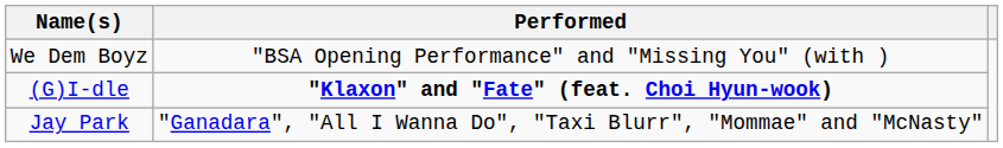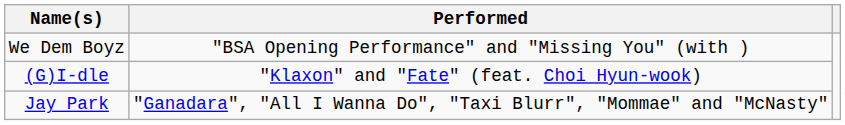(G)I-dle | Performed: bold -> normal
